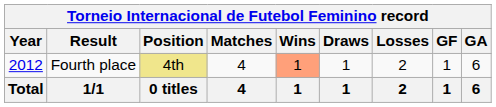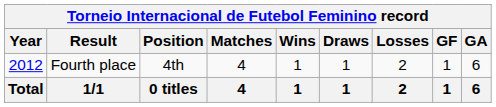Fourth place | Position: khaki background -> no background
Fourth place | Wins: lightsalmon background -> no background
